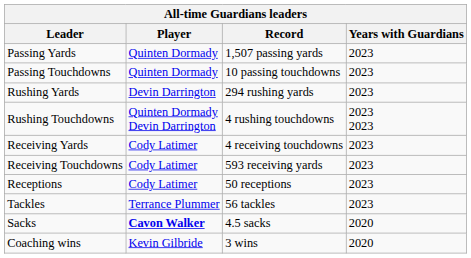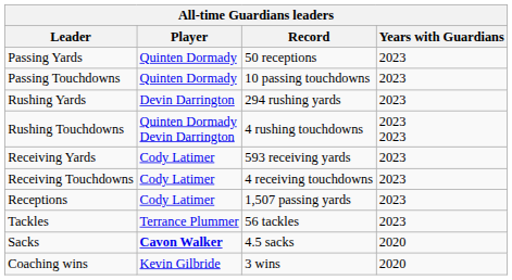Passing Yards | Record: 1,507 passing yards -> 50 receptions
Receiving Yards | Record: 4 receiving touchdowns -> 593 receiving yards
Receiving Touchdowns | Record: 593 receiving yards -> 4 receiving touchdowns
Receptions | Record: 50 receptions -> 1,507 passing yards
